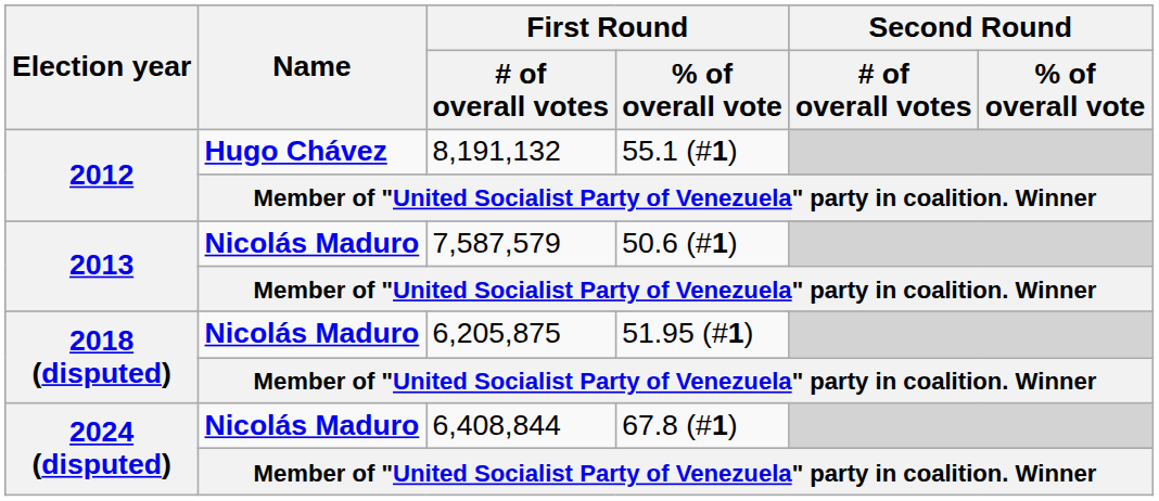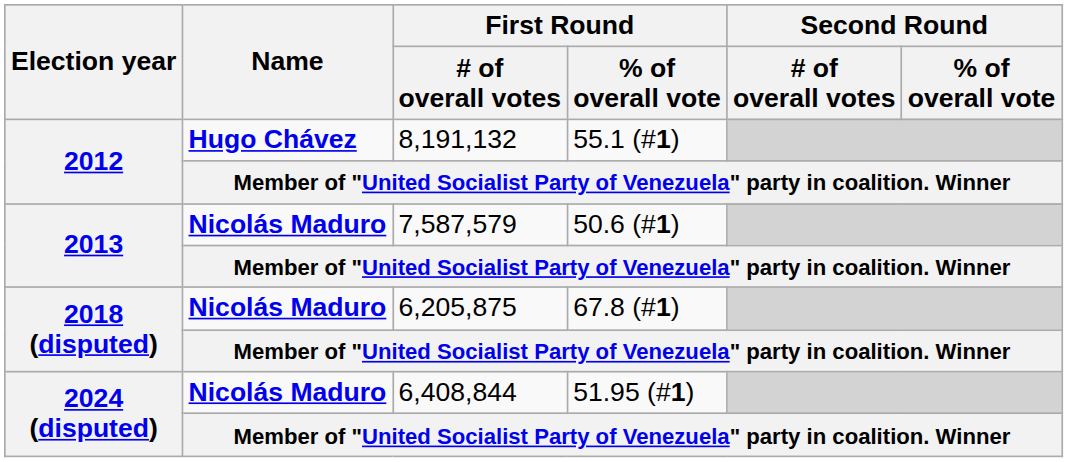2018 (disputed) / 6,205,875 | First Round / % of overall vote: 51.95 (#1) -> 67.8 (#1)
2024 (disputed) / 6,408,844 | First Round / % of overall vote: 67.8 (#1) -> 51.95 (#1)
